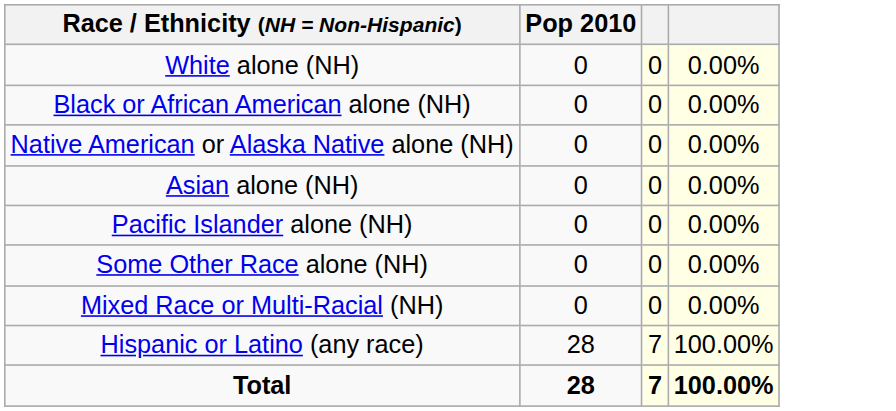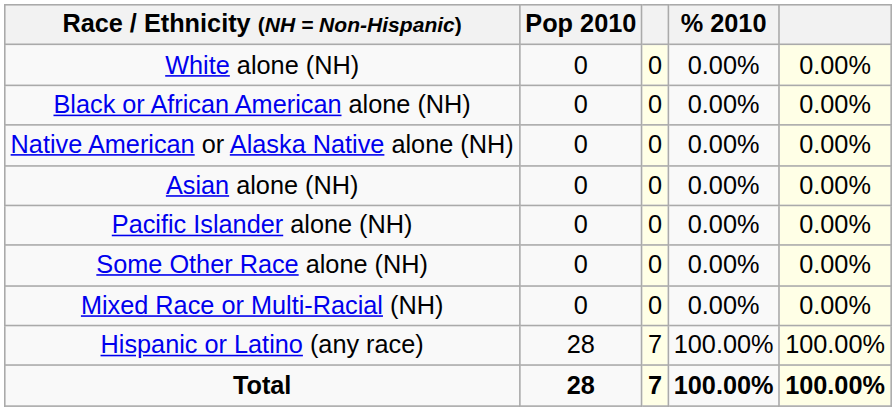+ column: % 2010 | 0.00% | 0.00% | 0.00% | 0.00% | 0.00% | 0.00% | 0.00% | 100.00% | 100.00%
